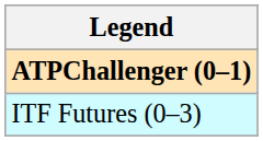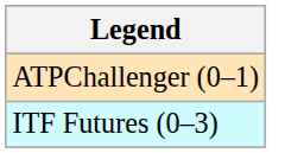row 2 | column 1: bold -> normal
